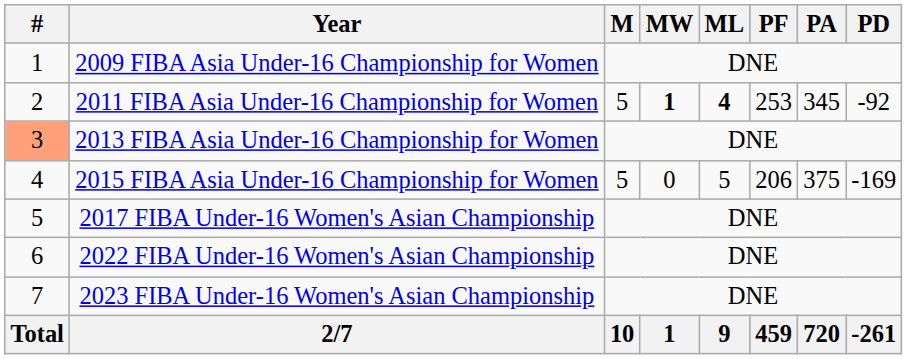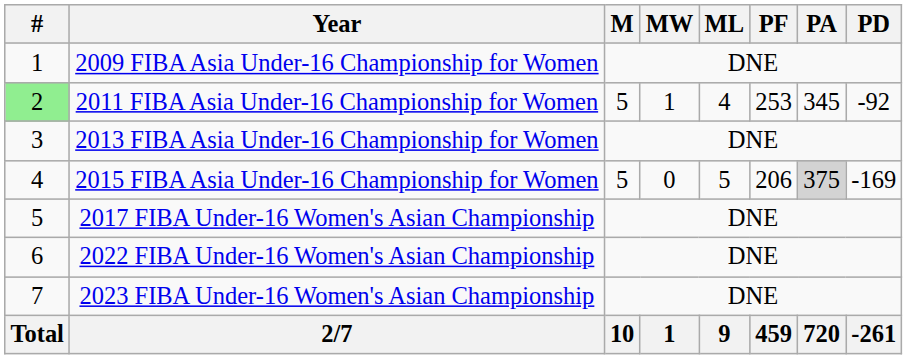2011 FIBA Asia Under-16 Championship for Women | #: no background -> lightgreen background
2011 FIBA Asia Under-16 Championship for Women | MW: bold -> normal
2011 FIBA Asia Under-16 Championship for Women | ML: bold -> normal
2013 FIBA Asia Under-16 Championship for Women | #: lightsalmon background -> no background
2015 FIBA Asia Under-16 Championship for Women | PA: no background -> lightgrey background
